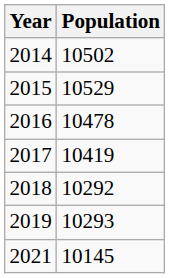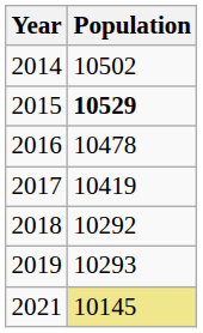2015 | Population: normal -> bold
2021 | Population: no background -> khaki background
